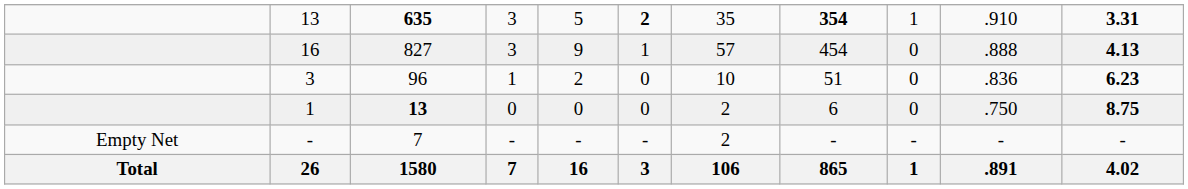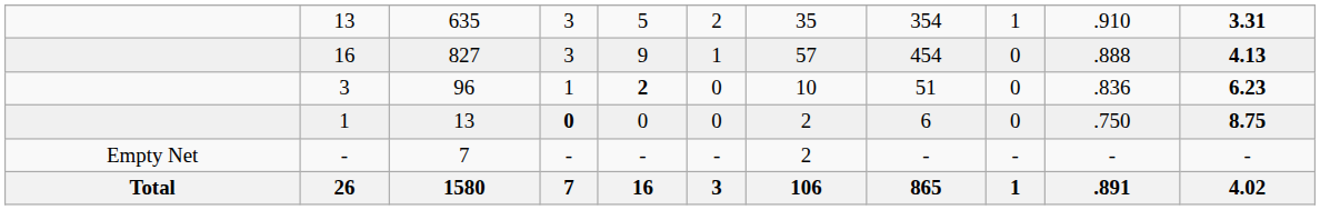row 1 | column 3: bold -> normal
row 1 | column 6: bold -> normal
row 1 | column 8: bold -> normal
row 3 | column 5: normal -> bold
row 4 | column 3: bold -> normal
row 4 | column 4: normal -> bold
